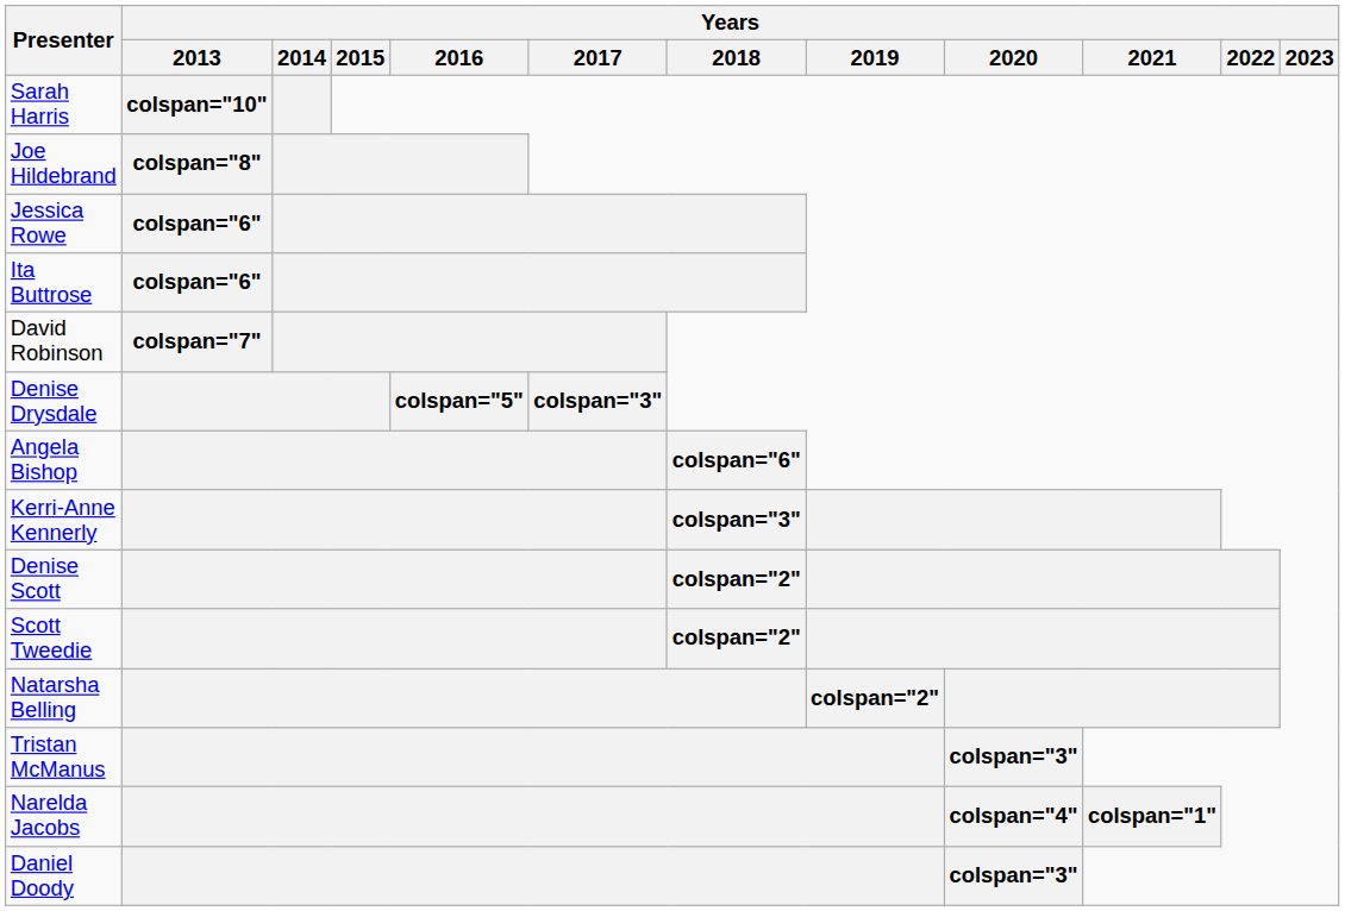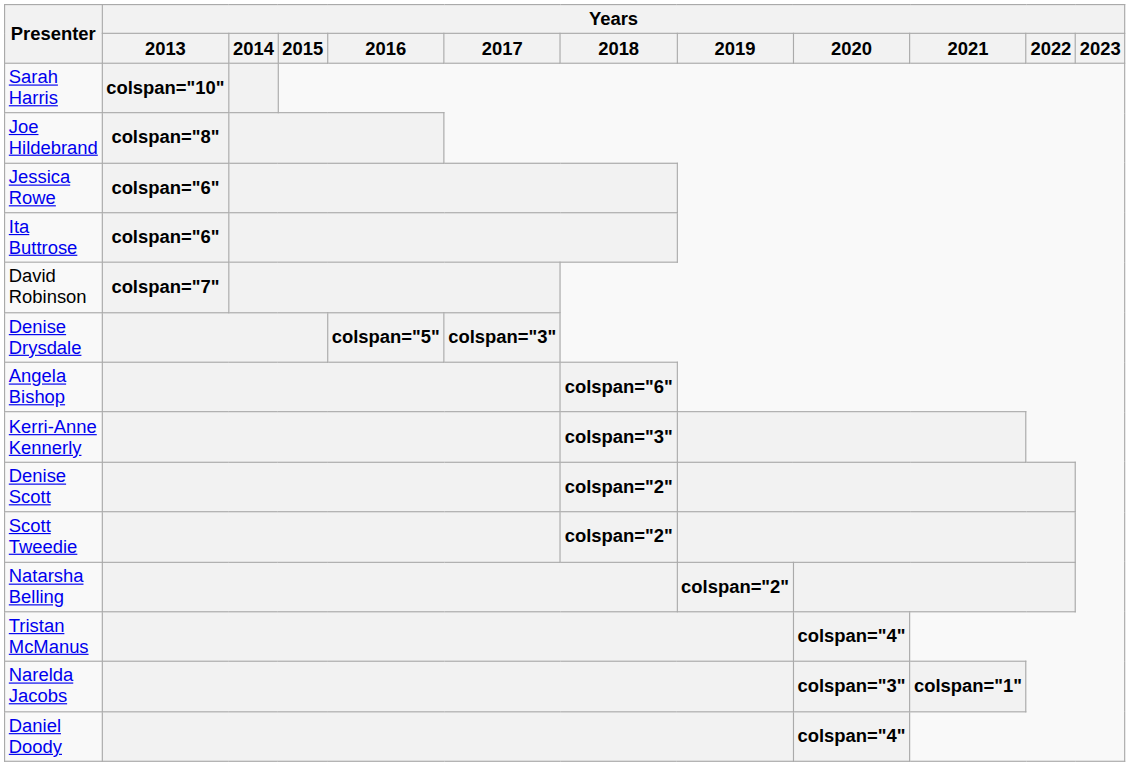Tristan McManus | Years / 2020: colspan="3" -> colspan="4"
Narelda Jacobs | Years / 2020: colspan="4" -> colspan="3"
Daniel Doody | Years / 2020: colspan="3" -> colspan="4"
